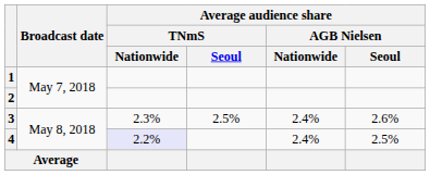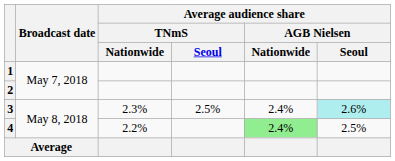3 | Average audience share / AGB Nielsen / Seoul: no background -> paleturquoise background
4 | Average audience share / TNmS / Nationwide: lavender background -> no background
4 | Average audience share / AGB Nielsen / Nationwide: no background -> lightgreen background
